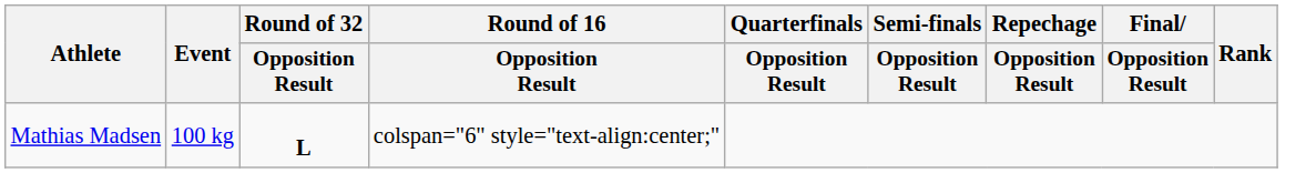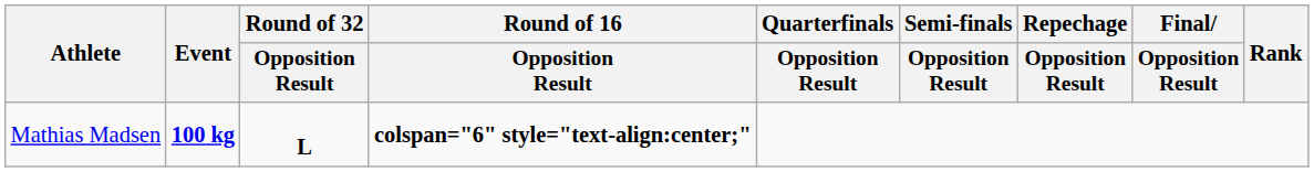Mathias Madsen | Event: normal -> bold
Mathias Madsen | Round of 16 / Opposition Result: normal -> bold
